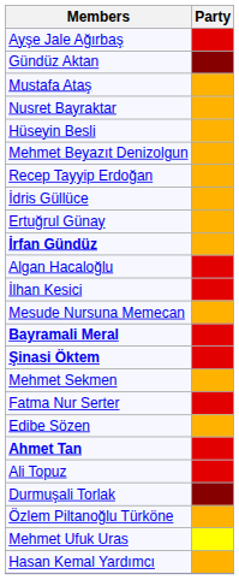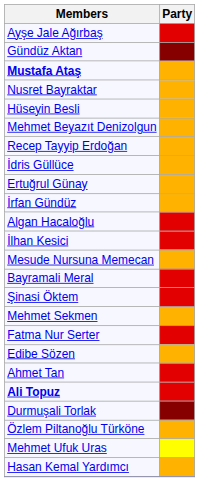Mustafa Ataş | Members: normal -> bold
İrfan Gündüz | Members: bold -> normal
Bayramali Meral | Members: bold -> normal
Şinasi Öktem | Members: bold -> normal
Ahmet Tan | Members: bold -> normal
Ali Topuz | Members: normal -> bold
